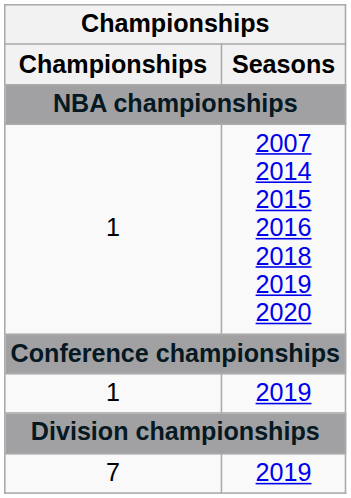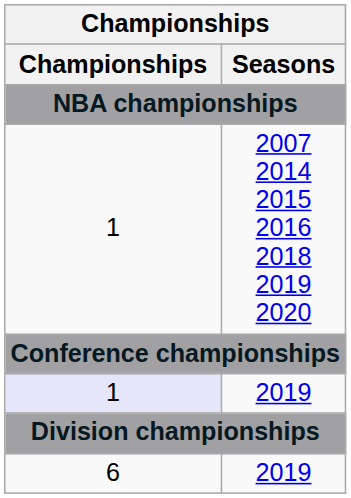row 6 | Championships: no background -> lavender background
row 8 | Championships: 7 -> 6
